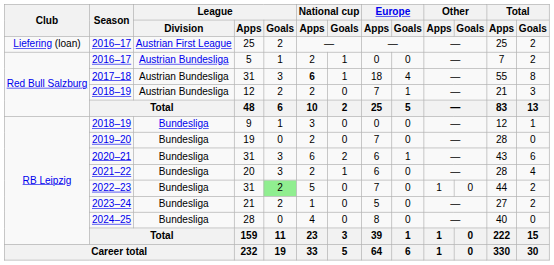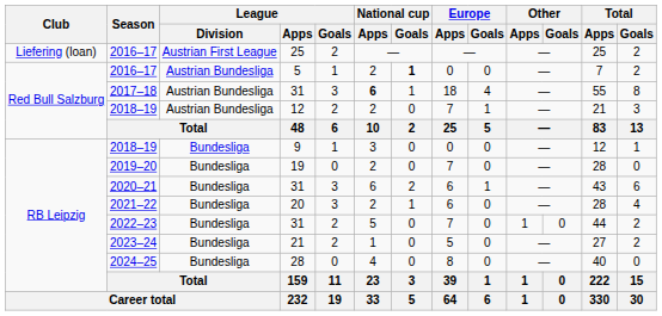2016–17 / 5 | National cup / Goals: normal -> bold
2022–23 | League / Goals: lightgreen background -> no background
